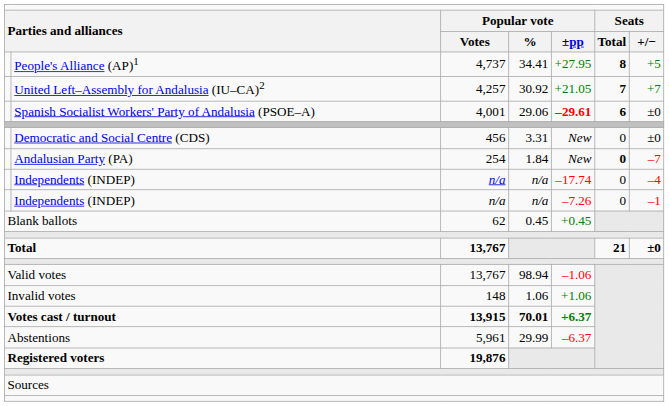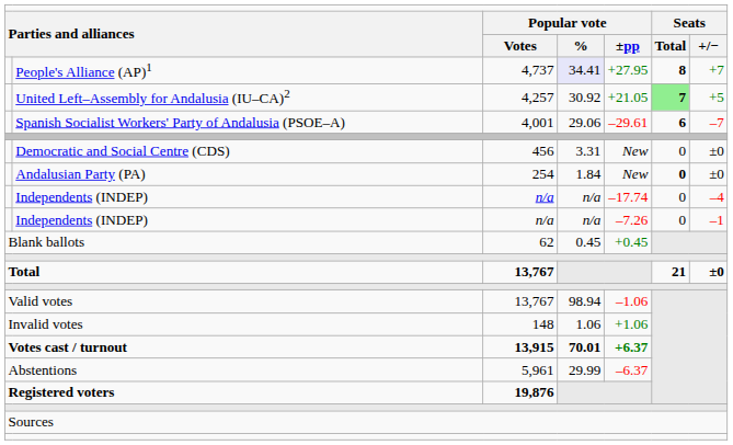People's Alliance (AP)1 | column 4: no background -> lavender background
People's Alliance (AP)1 | column 7: +5 -> +7
United Left–Assembly for Andalusia (IU–CA)2 | column 6: no background -> lightgreen background
United Left–Assembly for Andalusia (IU–CA)2 | column 7: +7 -> +5
Spanish Socialist Workers' Party of Andalusia (PSOE–A) | column 5: bold -> normal
Spanish Socialist Workers' Party of Andalusia (PSOE–A) | column 7: ±0 -> –7
Andalusian Party (PA) | column 7: –7 -> ±0
